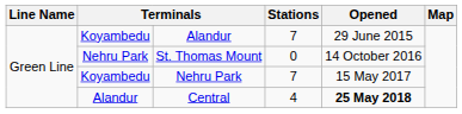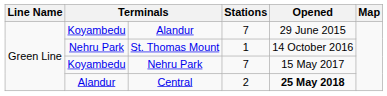St. Thomas Mount | Stations: 0 -> 1
Central | Stations: 4 -> 2
